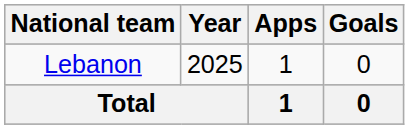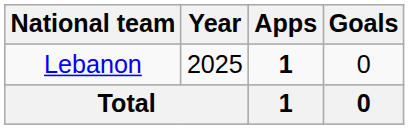Lebanon | Apps: normal -> bold
